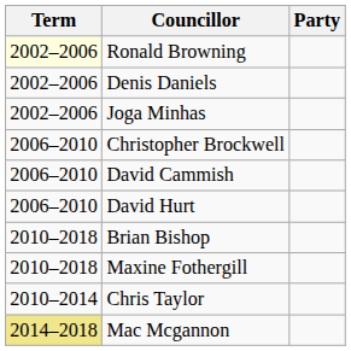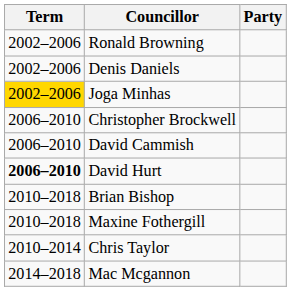Ronald Browning | Term: lightyellow background -> no background
Joga Minhas | Term: no background -> gold background
David Hurt | Term: normal -> bold
Mac Mcgannon | Term: khaki background -> no background
